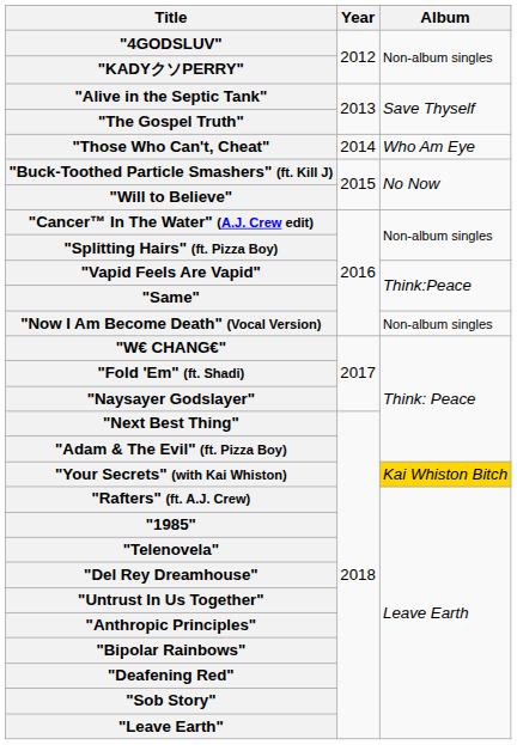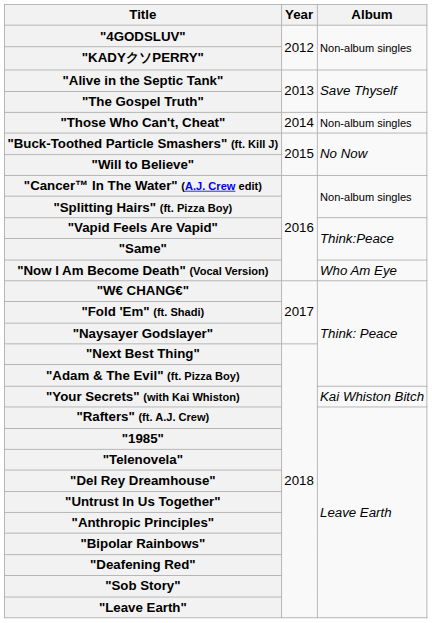"Those Who Can't, Cheat" | Album: Who Am Eye -> Non-album singles
"Now I Am Become Death" (Vocal Version) | Album: Non-album singles -> Who Am Eye
"Your Secrets" (with Kai Whiston) | Album: gold background -> no background
